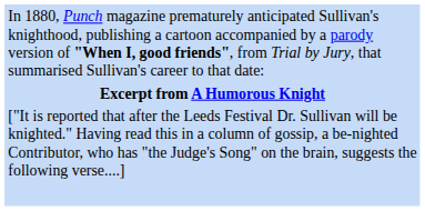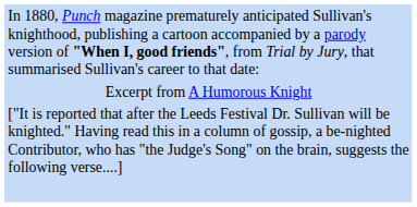row 2 | column 1: bold -> normal
